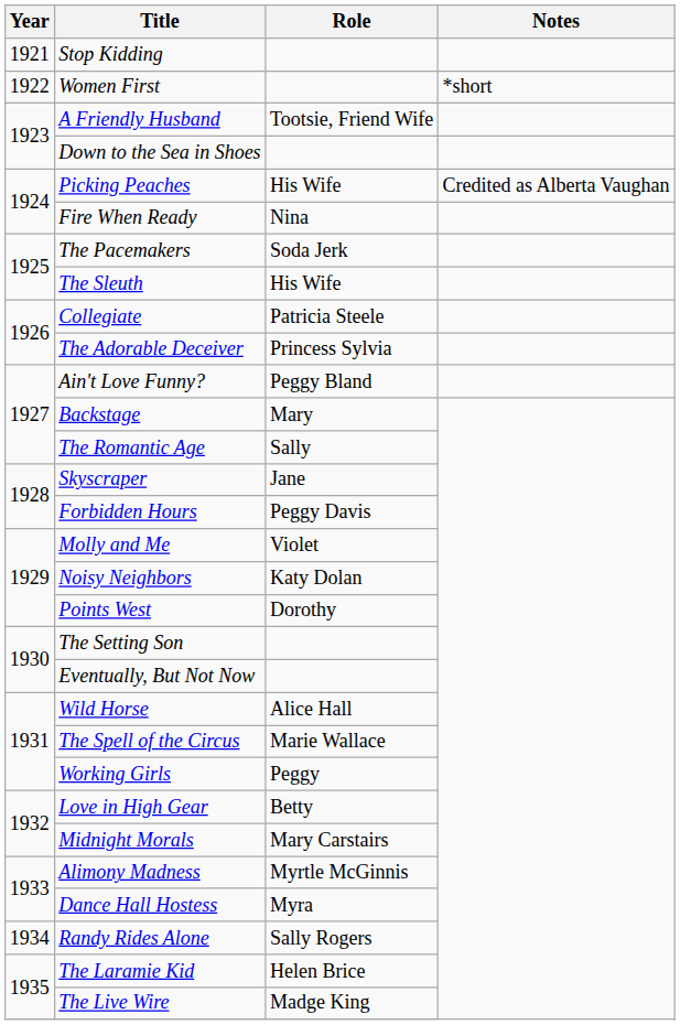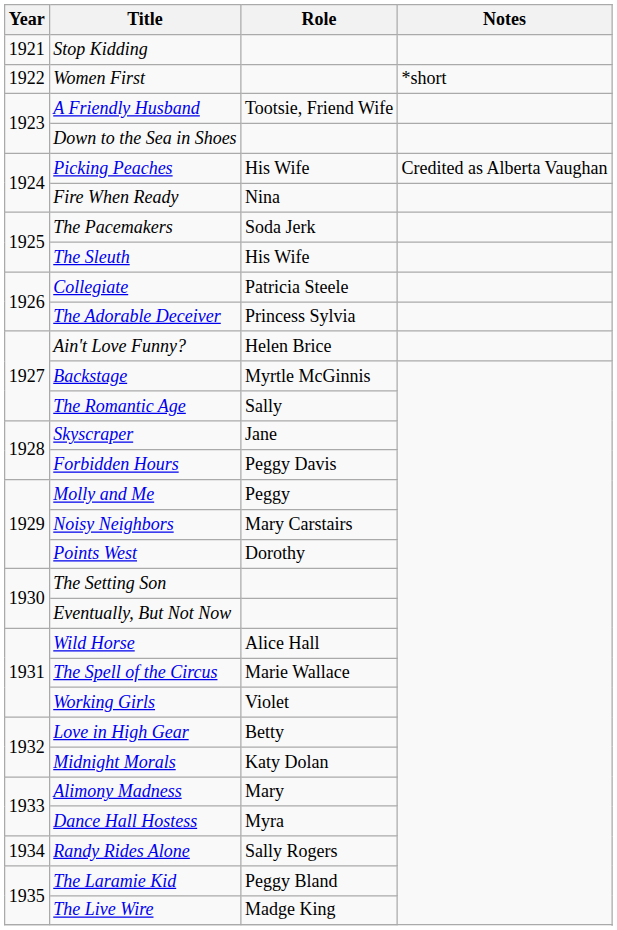Ain't Love Funny? | Role: Peggy Bland -> Helen Brice
Backstage | Role: Mary -> Myrtle McGinnis
Molly and Me | Role: Violet -> Peggy
Noisy Neighbors | Role: Katy Dolan -> Mary Carstairs
Working Girls | Role: Peggy -> Violet
Midnight Morals | Role: Mary Carstairs -> Katy Dolan
Alimony Madness | Role: Myrtle McGinnis -> Mary
The Laramie Kid | Role: Helen Brice -> Peggy Bland
